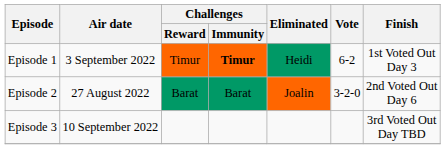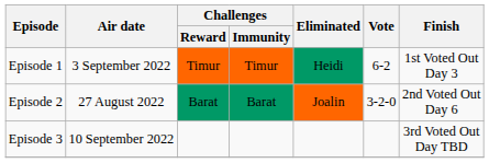Episode 1 | Challenges / Immunity: bold -> normal
